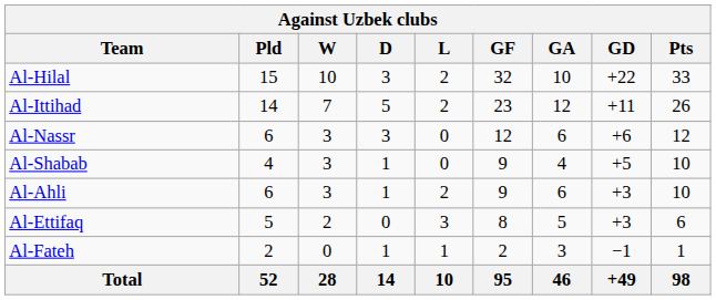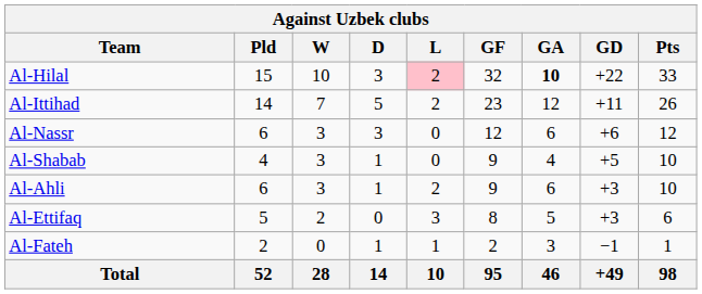Al-Hilal | L: no background -> pink background
Al-Hilal | GA: normal -> bold
